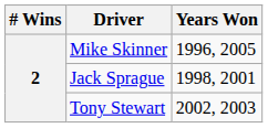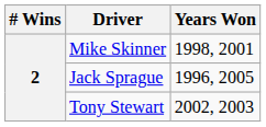Mike Skinner | Years Won: 1996, 2005 -> 1998, 2001
Jack Sprague | Years Won: 1998, 2001 -> 1996, 2005
